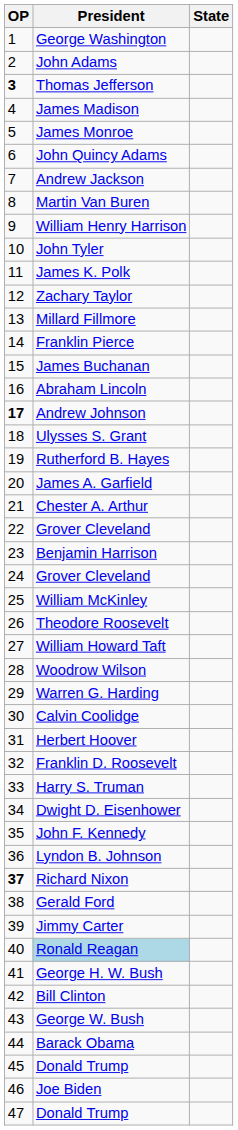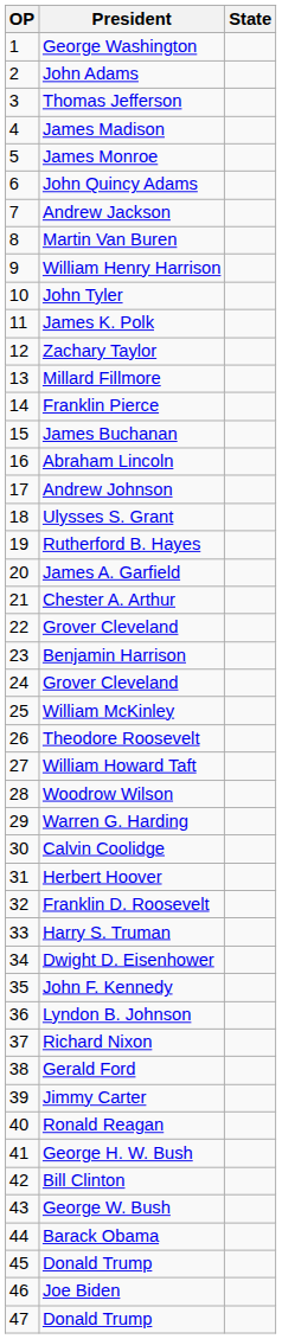Thomas Jefferson | OP: bold -> normal
Andrew Johnson | OP: bold -> normal
Richard Nixon | OP: bold -> normal
Ronald Reagan | President: lightblue background -> no background
